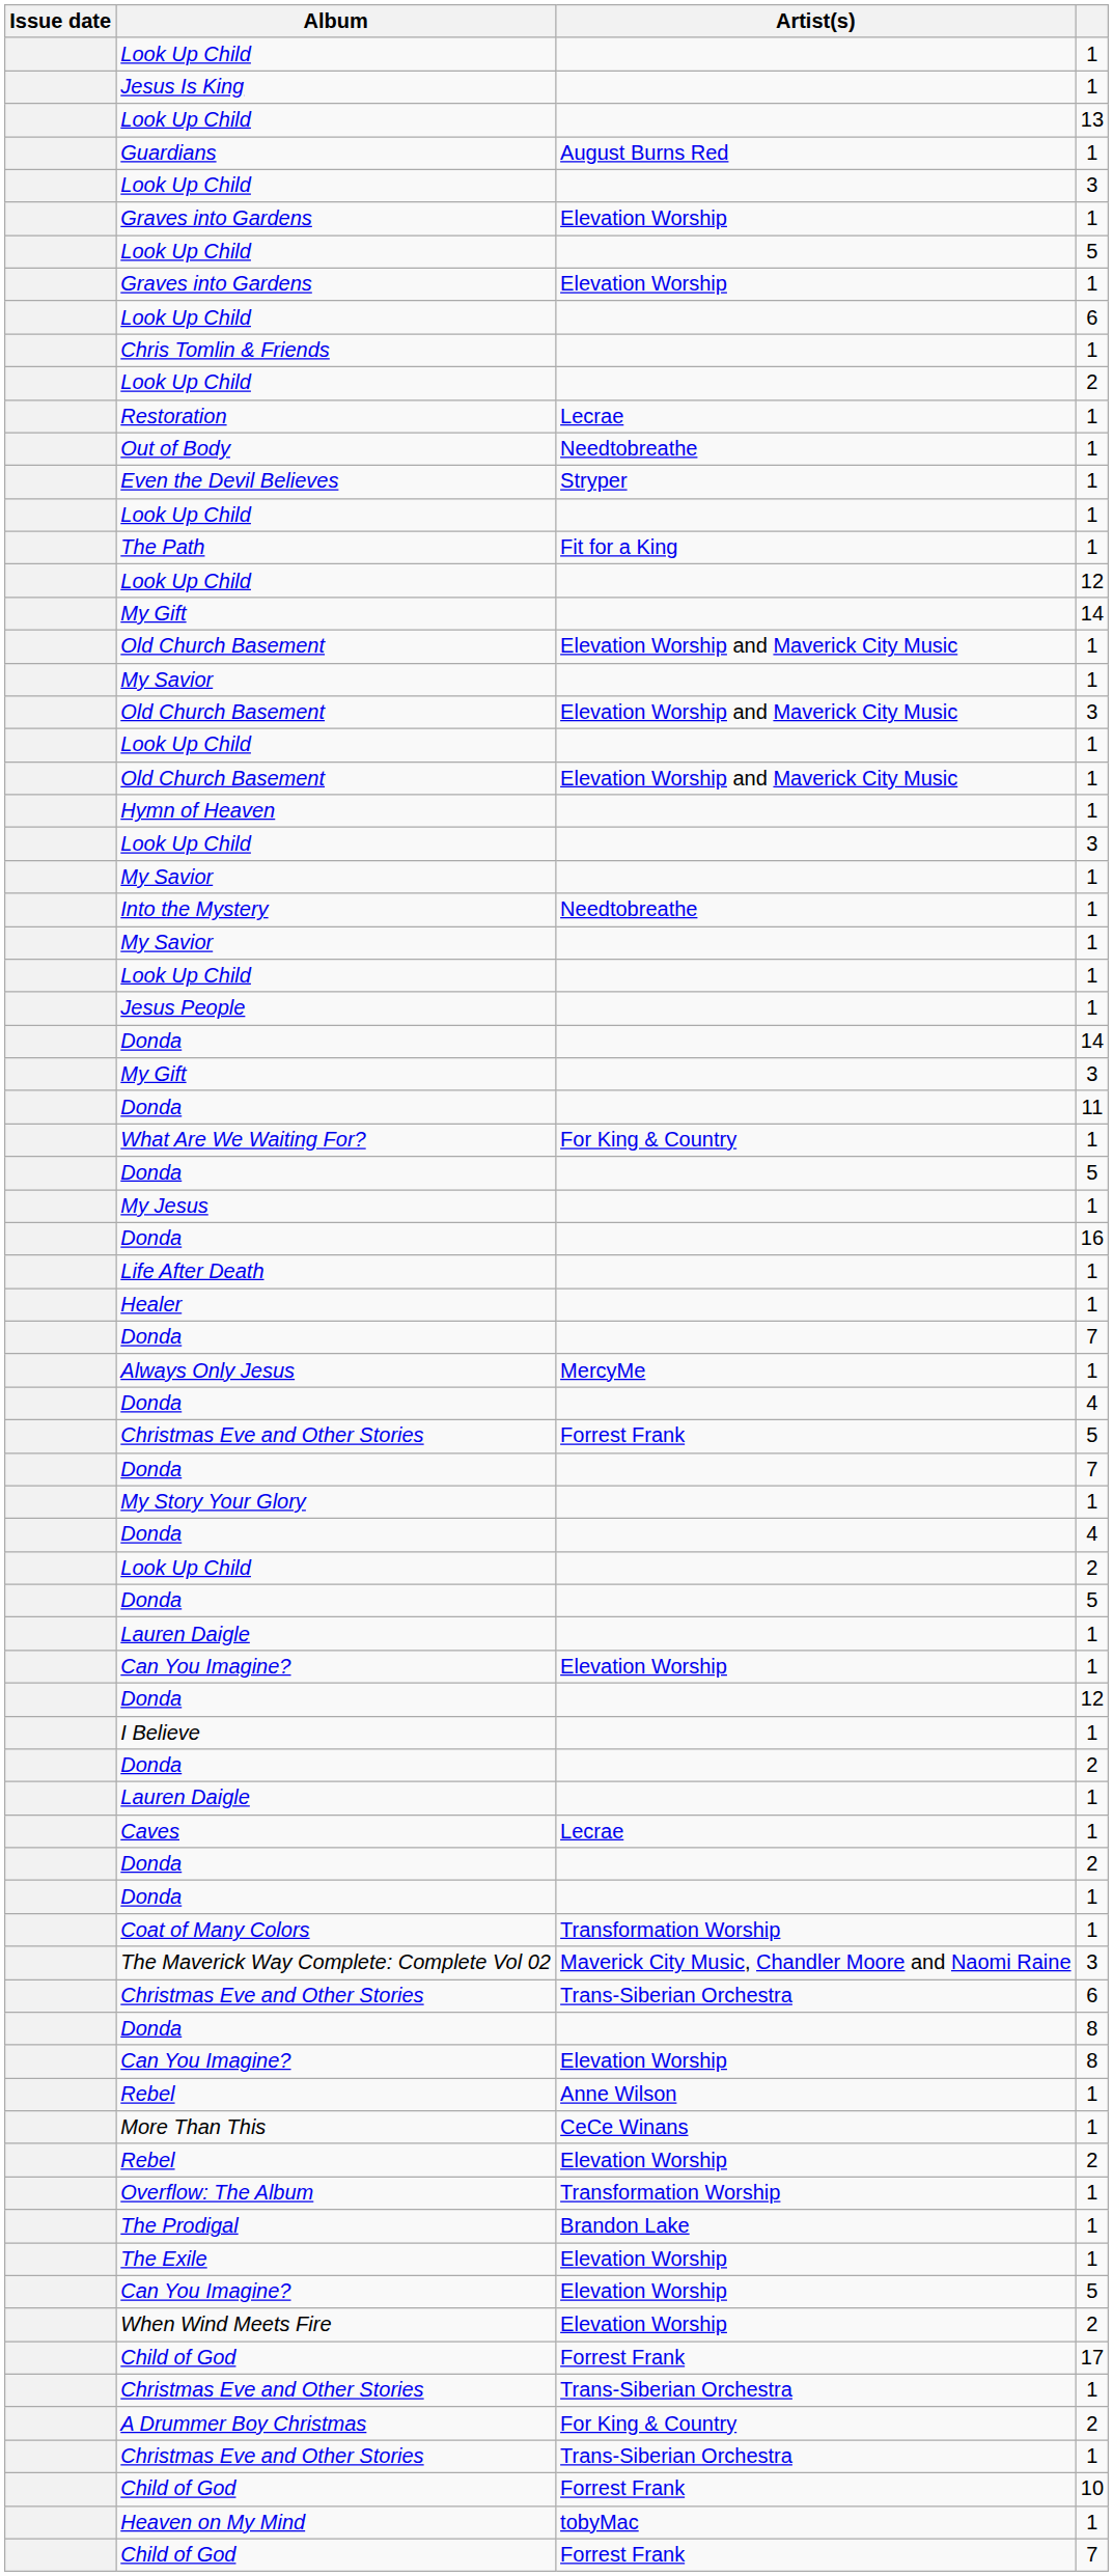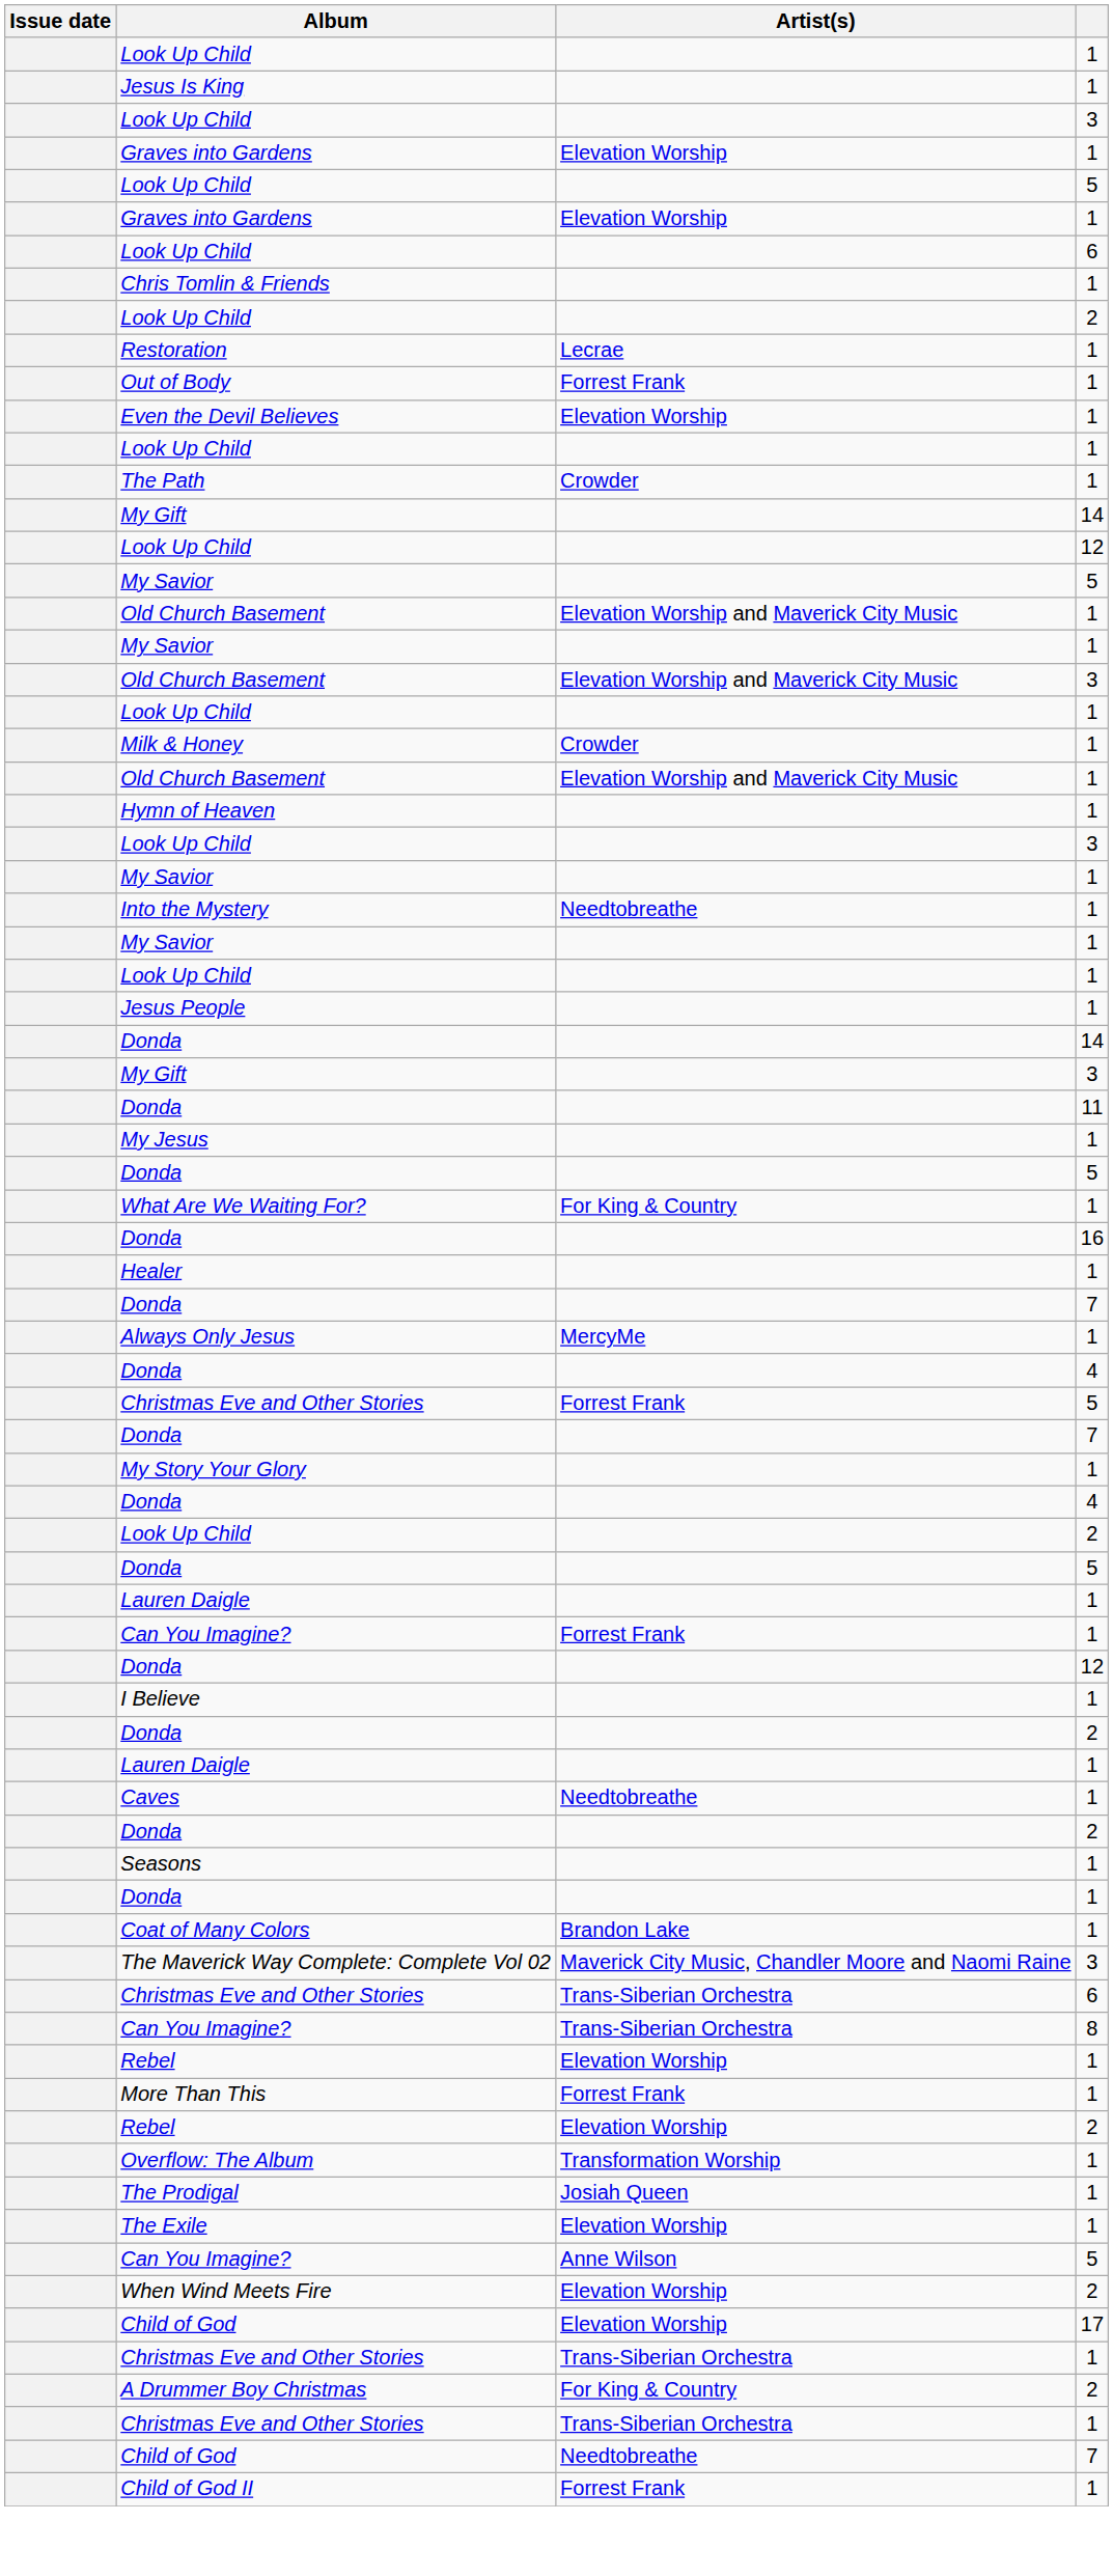- row: Look Up Child | 13
- row: Guardians | August Burns Red | 1
Out of Body | Artist(s): Needtobreathe -> Forrest Frank
Even the Devil Believes | Artist(s): Stryper -> Elevation Worship
The Path | Artist(s): Fit for a King -> Crowder
rows swapped: My Gift / 14 <-> Look Up Child / 12
+ row: My Savior | 5
+ row: Milk & Honey | Crowder | 1
rows swapped: What Are We Waiting For? <-> My Jesus
- row: Life After Death | 1
Can You Imagine? / 1 | Artist(s): Elevation Worship -> Forrest Frank
Caves | Artist(s): Lecrae -> Needtobreathe
+ row: Seasons | 1
Coat of Many Colors | Artist(s): Transformation Worship -> Brandon Lake
- row: Donda | 8
Can You Imagine? / 8 | Artist(s): Elevation Worship -> Trans-Siberian Orchestra
Rebel / 1 | Artist(s): Anne Wilson -> Elevation Worship
More Than This | Artist(s): CeCe Winans -> Forrest Frank
The Prodigal | Artist(s): Brandon Lake -> Josiah Queen
Can You Imagine? / 5 | Artist(s): Elevation Worship -> Anne Wilson
Child of God / 17 | Artist(s): Forrest Frank -> Elevation Worship
- row: Child of God | Forrest Frank | 10
- row: Heaven on My Mind | tobyMac | 1
Child of God / 7 | Artist(s): Forrest Frank -> Needtobreathe
+ row: Child of God II | Forrest Frank | 1
